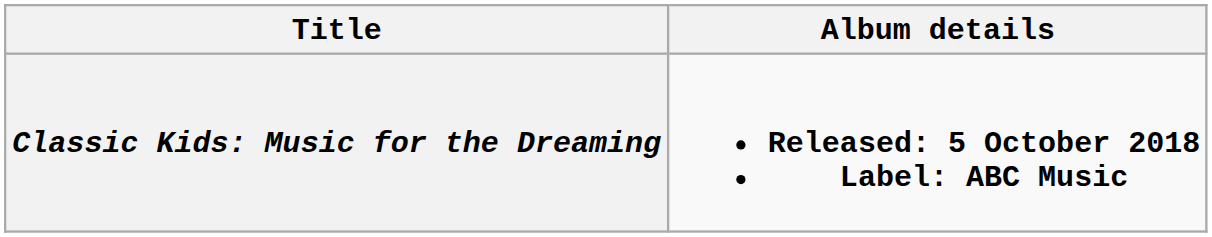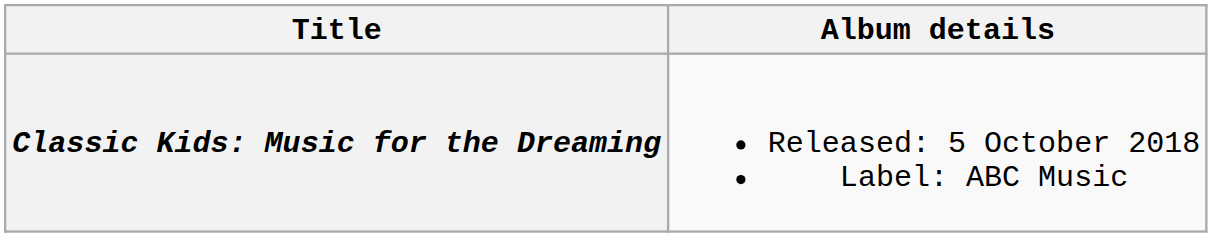Classic Kids: Music for the Dreaming | Album details: bold -> normal
